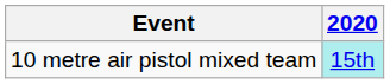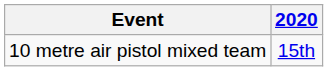10 metre air pistol mixed team | 2020: paleturquoise background -> no background
